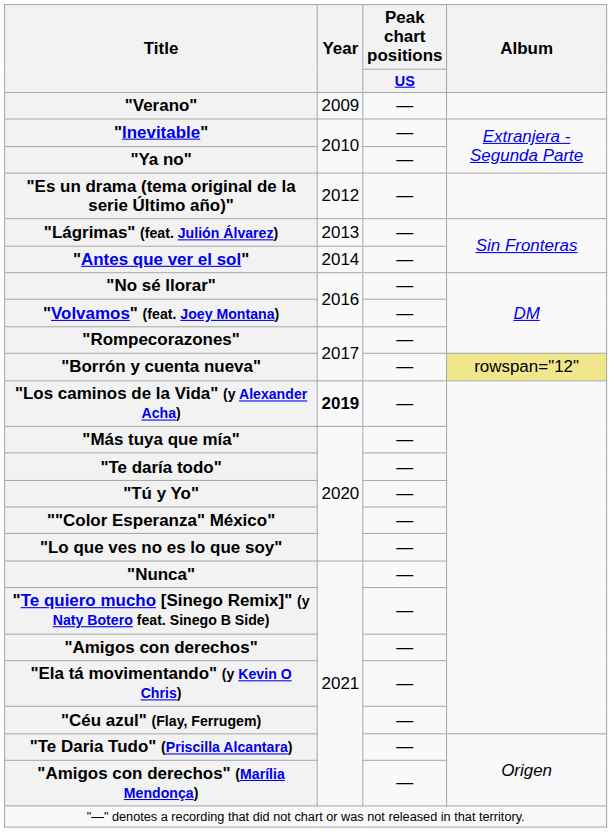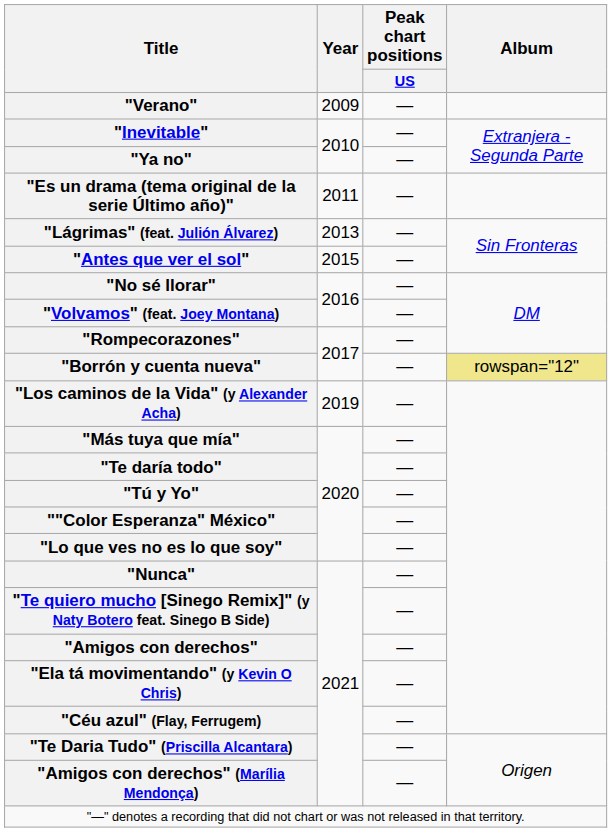"Es un drama (tema original de la serie Último año)" | Year: 2012 -> 2011
"Antes que ver el sol" | Year: 2014 -> 2015
"Los caminos de la Vida" (y Alexander Acha) | Year: bold -> normal
